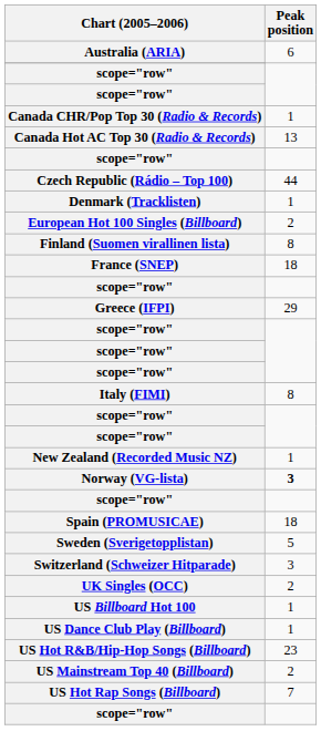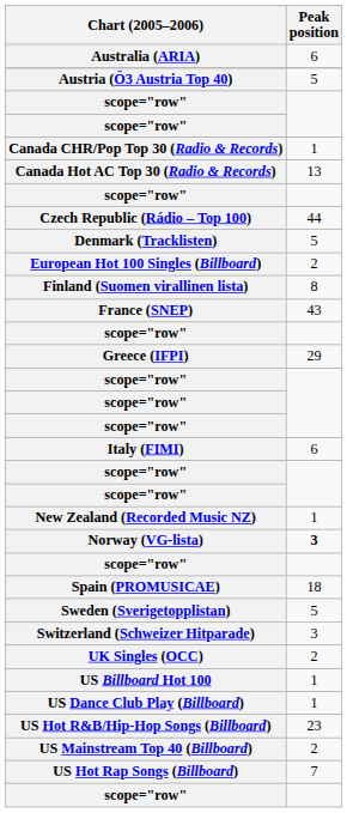+ row: Austria (Ö3 Austria Top 40) | 5
Denmark (Tracklisten) | Peak position: 1 -> 5
France (SNEP) | Peak position: 18 -> 43
Italy (FIMI) | Peak position: 8 -> 6
